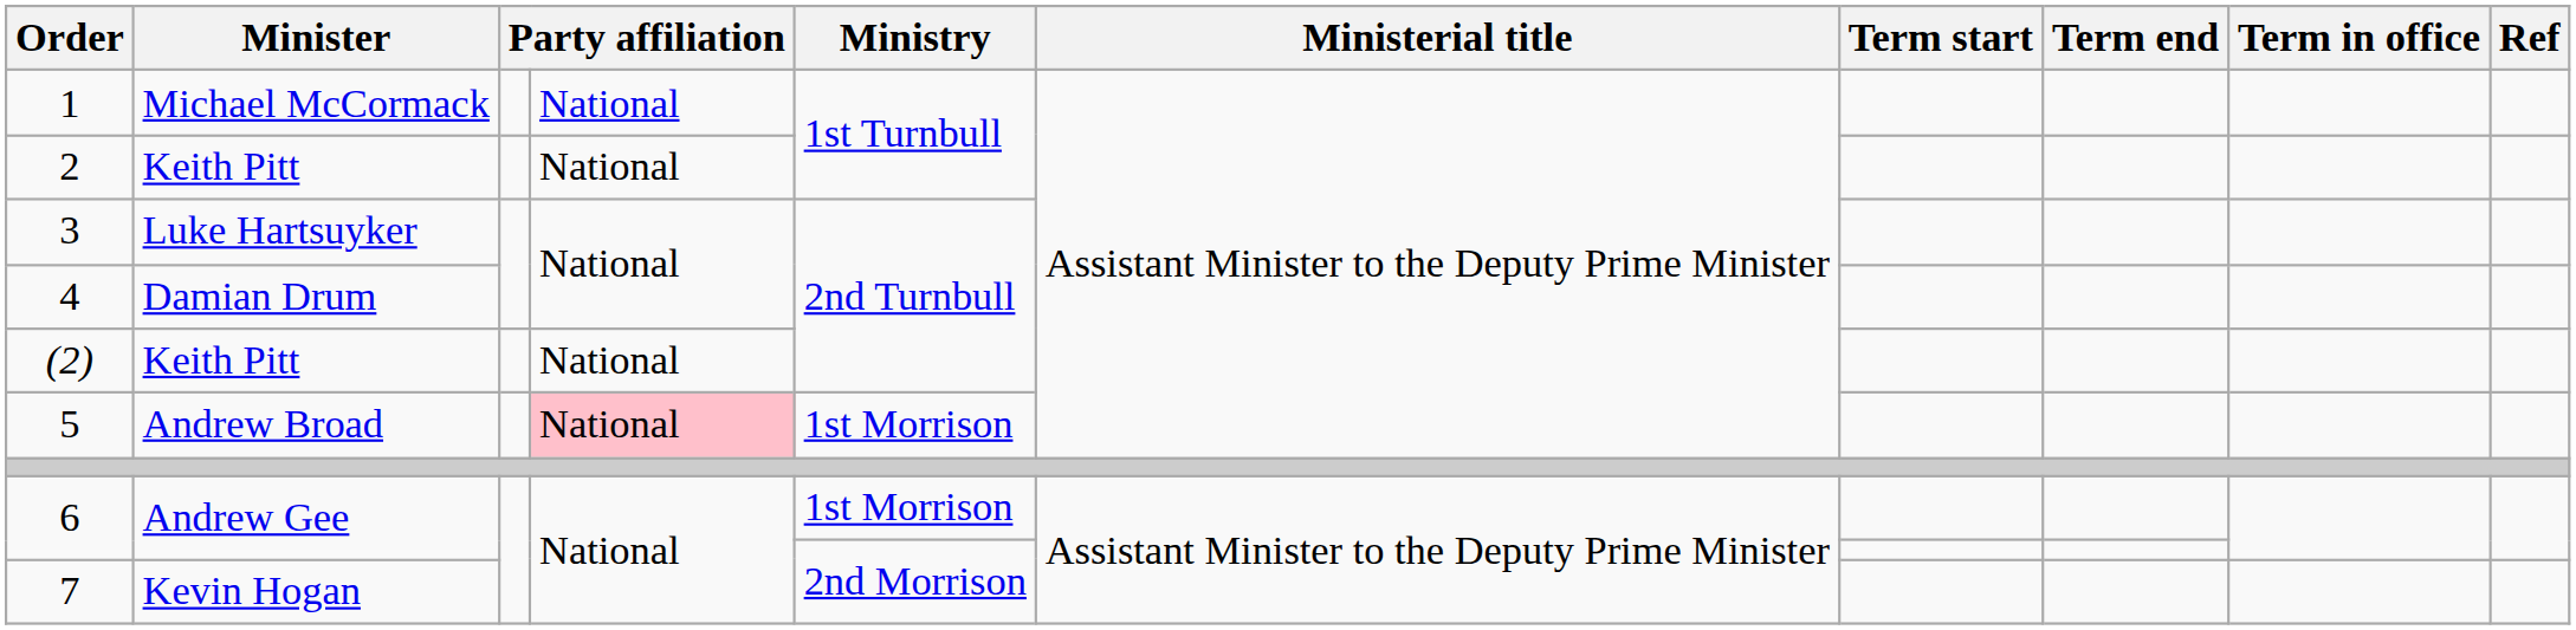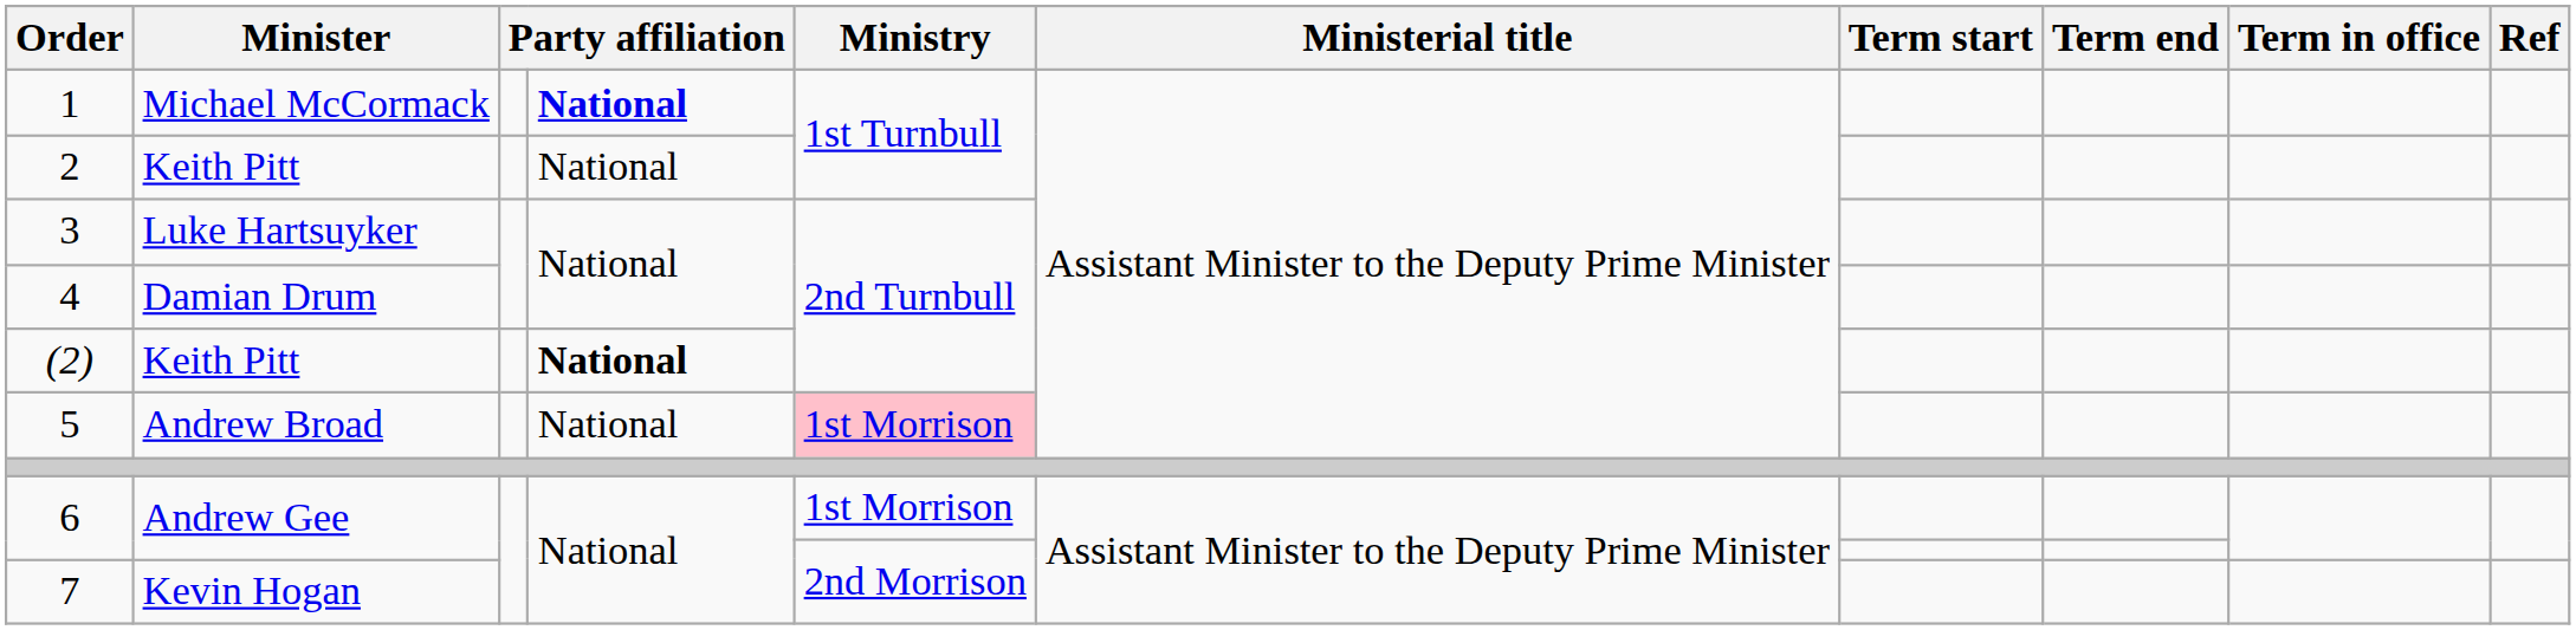1 | column 4: normal -> bold
(2) | column 4: normal -> bold
5 | column 4: pink background -> no background
5 | Ministry: no background -> pink background
